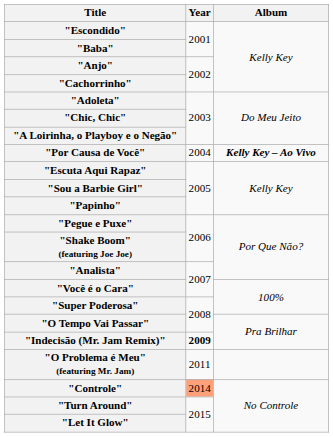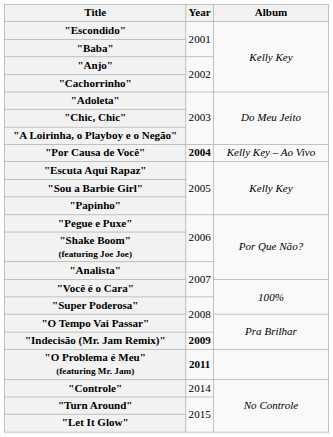"Por Causa de Você" | Year: normal -> bold
"Por Causa de Você" | Album: bold -> normal
"O Problema é Meu" (featuring Mr. Jam) | Year: normal -> bold
"Controle" | Year: lightsalmon background -> no background
